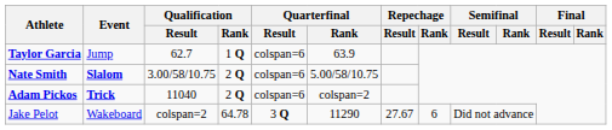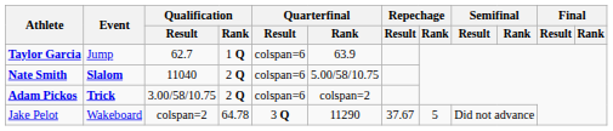Nate Smith | Qualification / Result: 3.00/58/10.75 -> 11040
Adam Pickos | Qualification / Result: 11040 -> 3.00/58/10.75
Jake Pelot | Repechage / Result: 27.67 -> 37.67
Jake Pelot | Repechage / Rank: 6 -> 5
